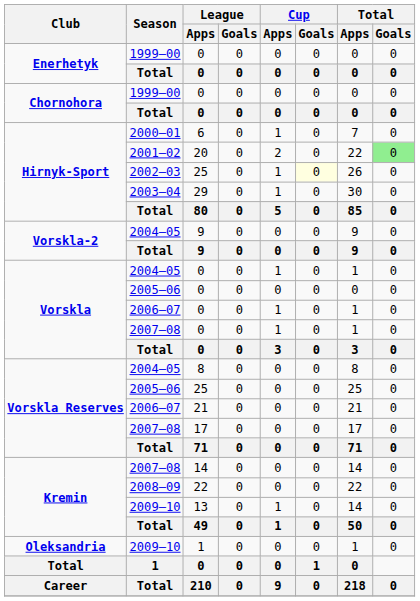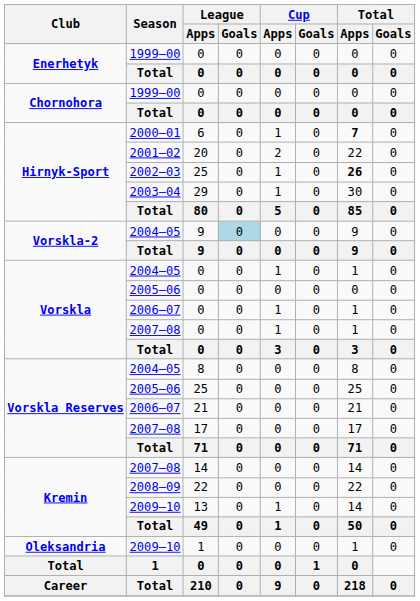6 | Total / Apps: normal -> bold
20 | Total / Goals: lightgreen background -> no background
2002–03 / 25 | Cup / Goals: lightyellow background -> no background
2002–03 / 25 | Total / Apps: normal -> bold
2004–05 / 9 | League / Goals: no background -> lightblue background
